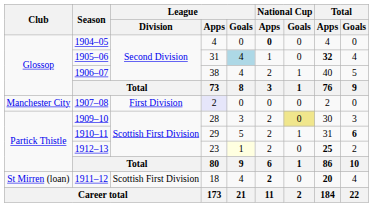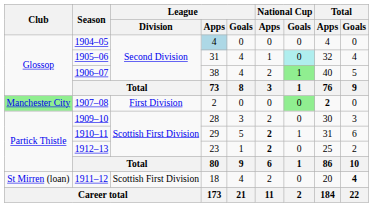1904–05 | League / Apps: no background -> lightblue background
1904–05 | National Cup / Apps: bold -> normal
1905–06 | League / Goals: lightblue background -> no background
1905–06 | National Cup / Goals: no background -> paleturquoise background
1905–06 | Total / Apps: bold -> normal
1906–07 | National Cup / Goals: no background -> lightgreen background
1907–08 | Club: no background -> lightgreen background
1907–08 | League / Apps: lavender background -> no background
1907–08 | National Cup / Goals: no background -> lightgreen background
1907–08 | Total / Apps: normal -> bold
1909–10 | National Cup / Goals: khaki background -> no background
1910–11 | National Cup / Apps: normal -> bold
1910–11 | Total / Goals: bold -> normal
1912–13 | League / Goals: lightyellow background -> no background
1912–13 | National Cup / Apps: normal -> bold
1912–13 | Total / Apps: bold -> normal
1911–12 | National Cup / Apps: bold -> normal
1911–12 | Total / Apps: bold -> normal
1911–12 | Total / Goals: normal -> bold
